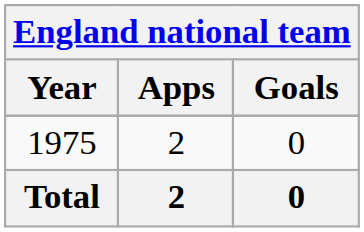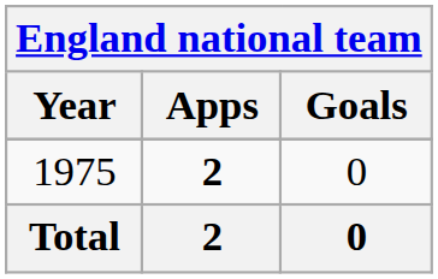1975 | Apps: normal -> bold
